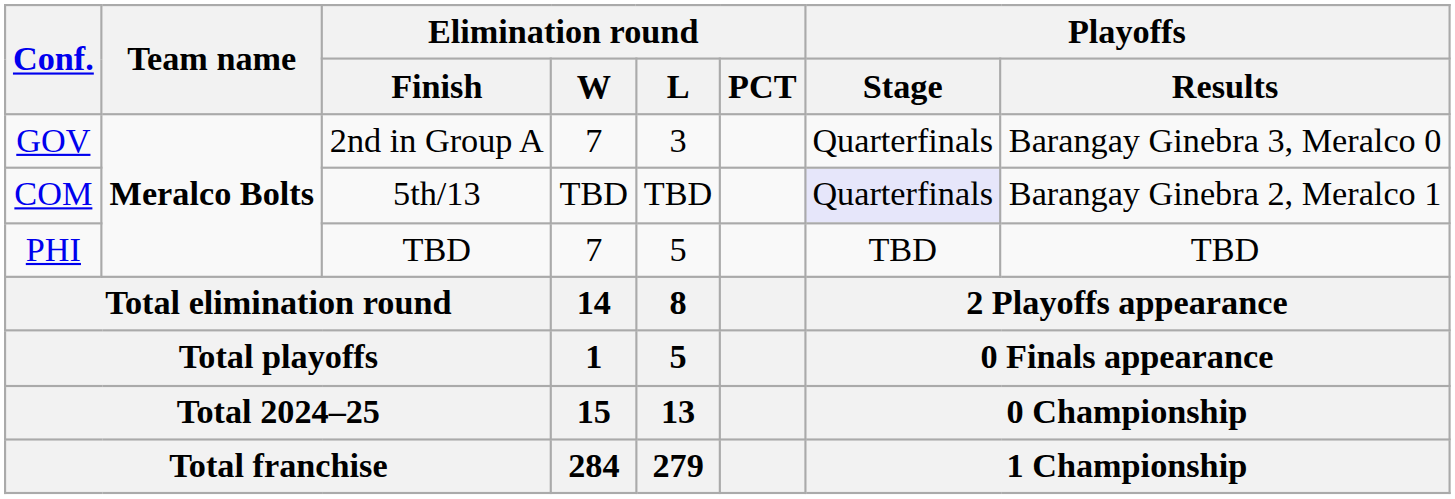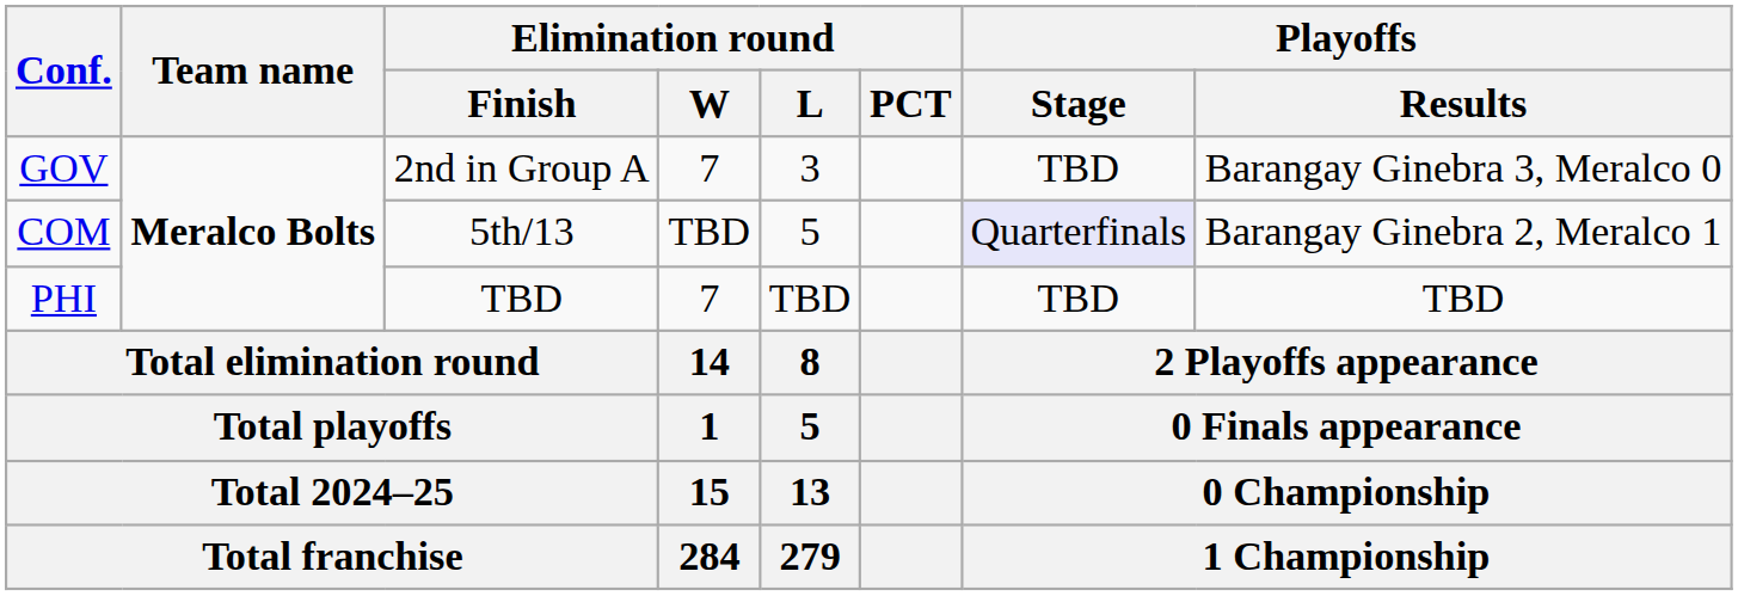GOV | Playoffs / Stage: Quarterfinals -> TBD
COM | Elimination round / L: TBD -> 5
PHI | Elimination round / L: 5 -> TBD
